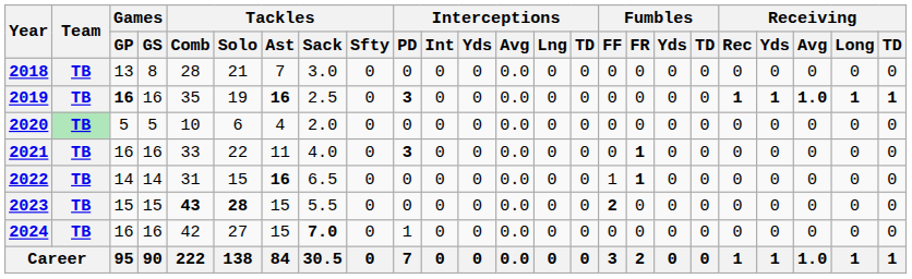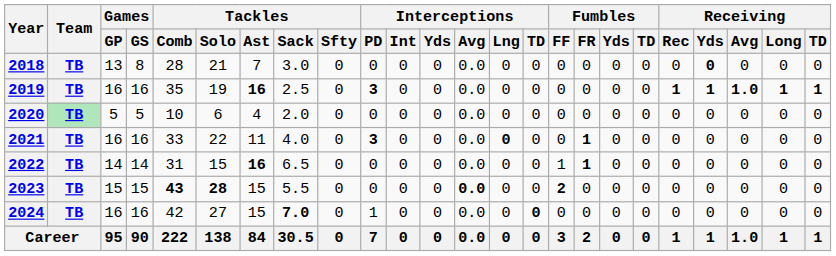2018 | Receiving / Yds: normal -> bold
2019 | Games / GP: bold -> normal
2021 | Interceptions / Lng: normal -> bold
2023 | Interceptions / Avg: normal -> bold
2024 | Interceptions / TD: normal -> bold
